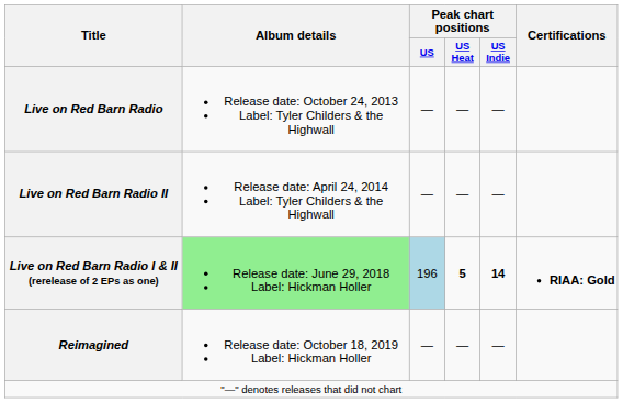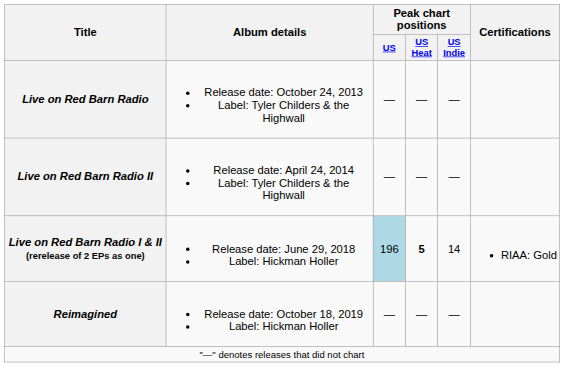Live on Red Barn Radio I & II (rerelease of 2 EPs as one) | Album details: lightgreen background -> no background
Live on Red Barn Radio I & II (rerelease of 2 EPs as one) | Peak chart positions / US Indie: bold -> normal
Live on Red Barn Radio I & II (rerelease of 2 EPs as one) | Certifications: bold -> normal
